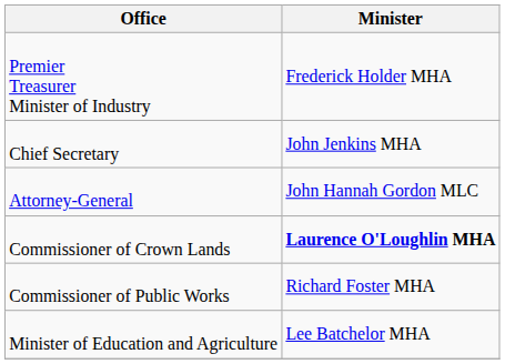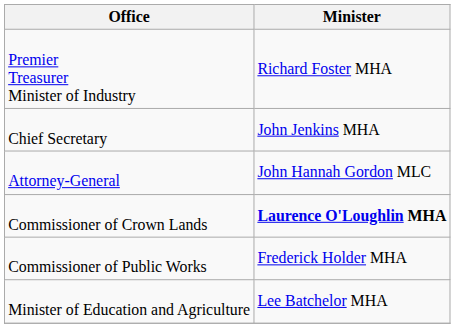Premier Treasurer Minister of Industry | Minister: Frederick Holder MHA -> Richard Foster MHA
Commissioner of Public Works | Minister: Richard Foster MHA -> Frederick Holder MHA
